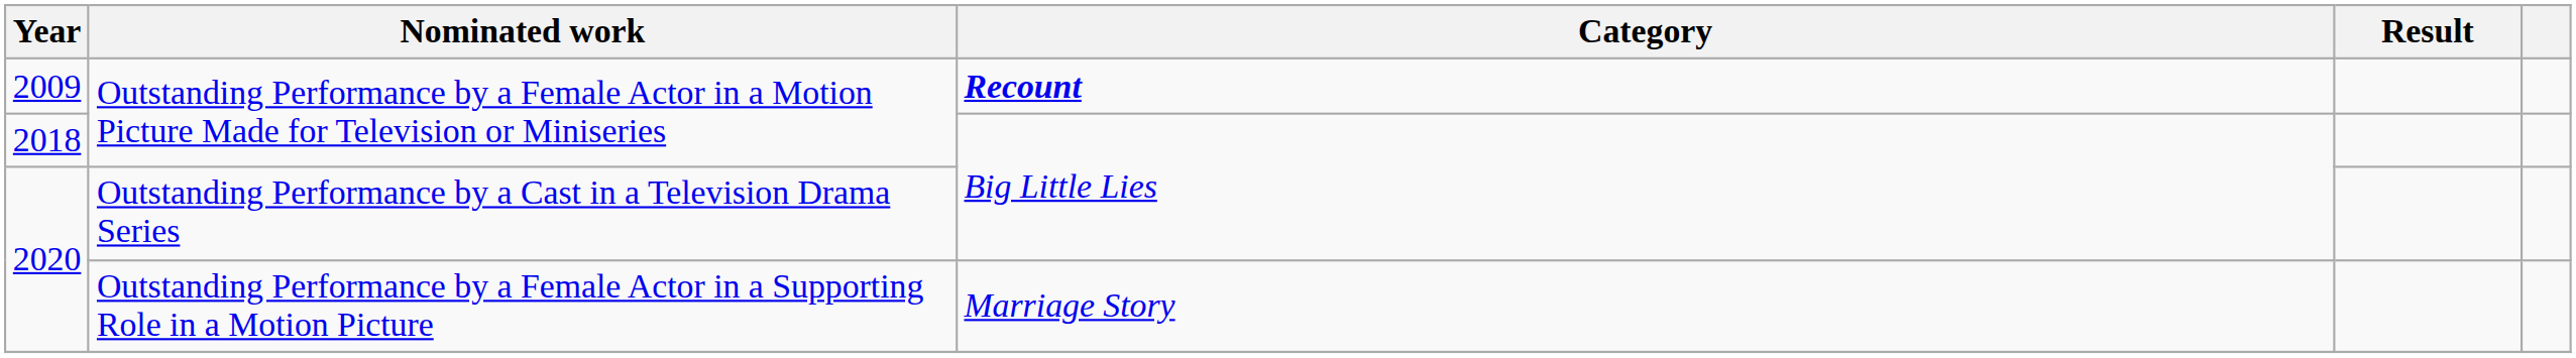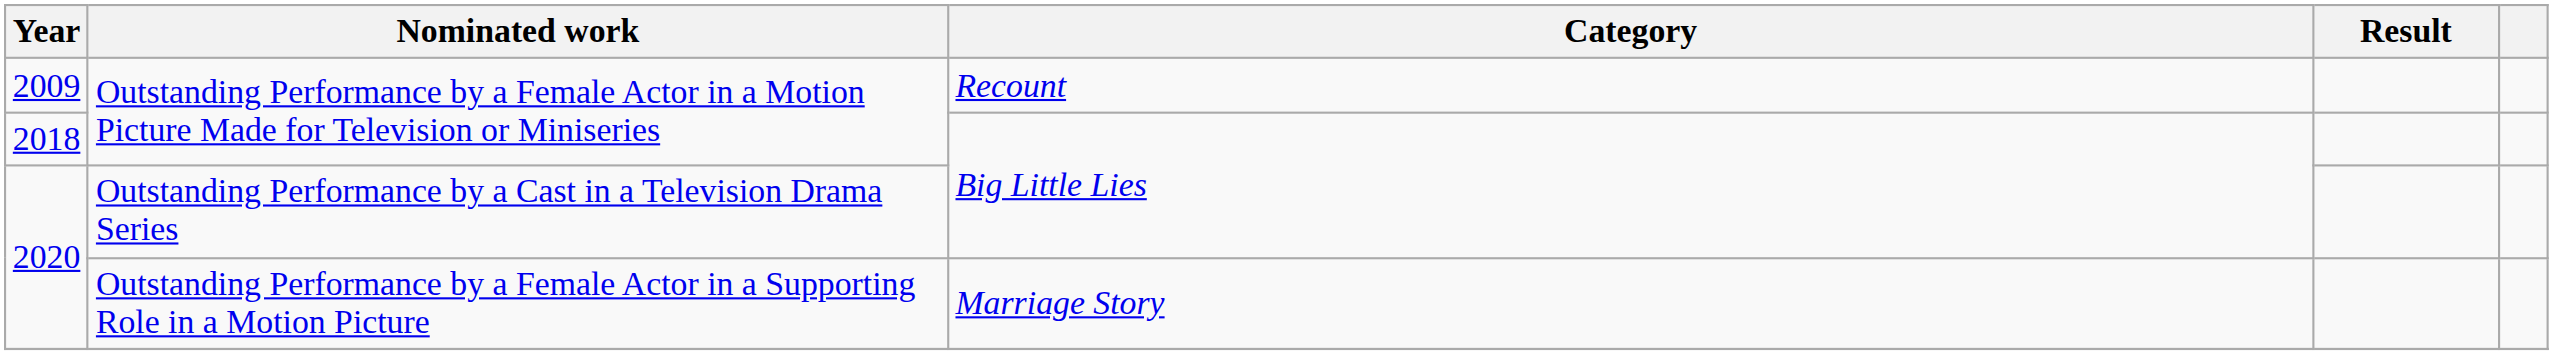2009 | Category: bold -> normal
